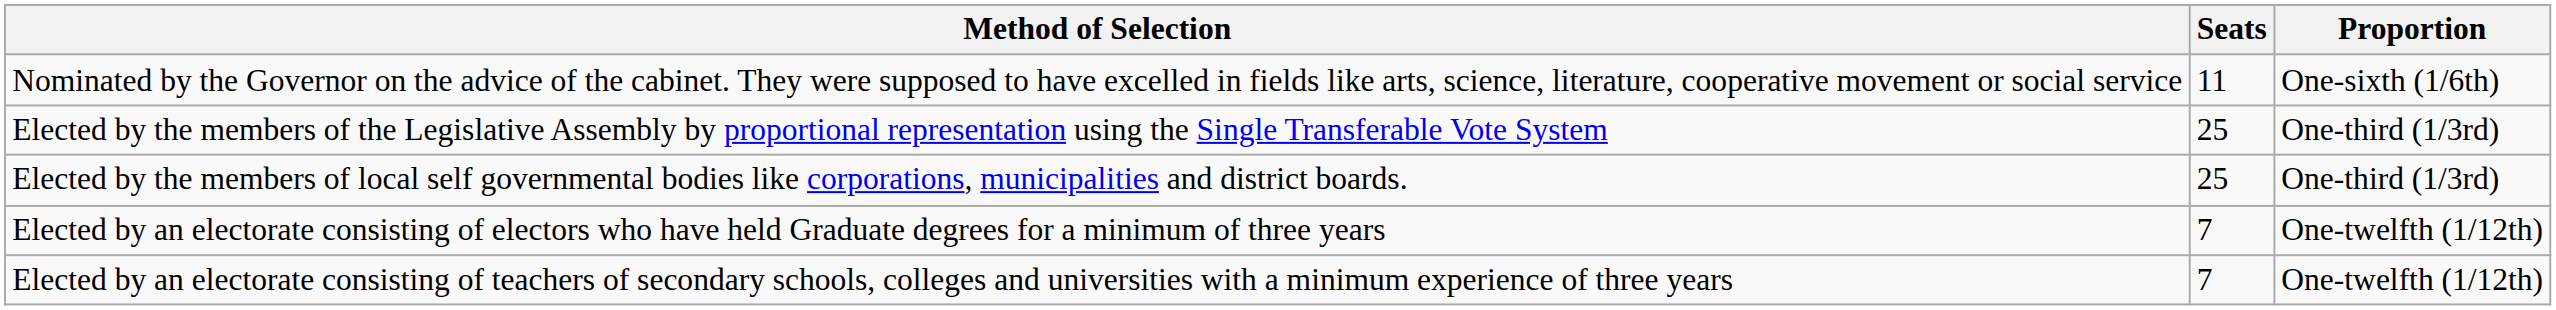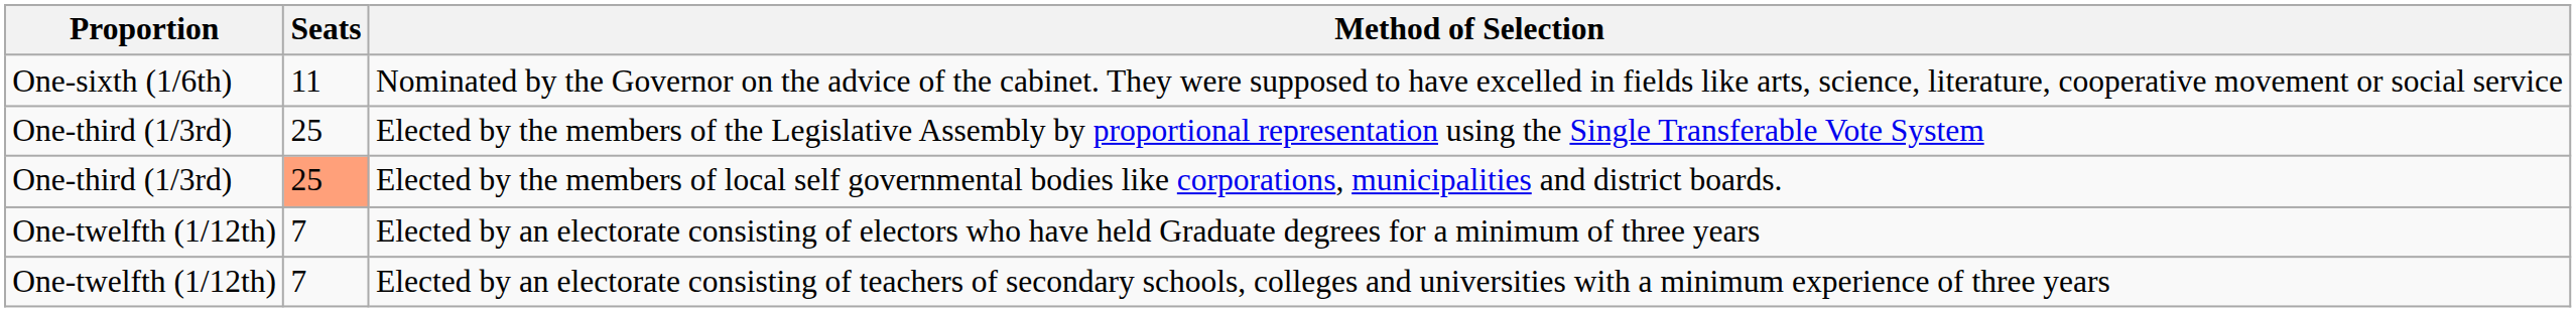columns swapped: Proportion <-> Method of Selection
row 4 | Seats: no background -> lightsalmon background
